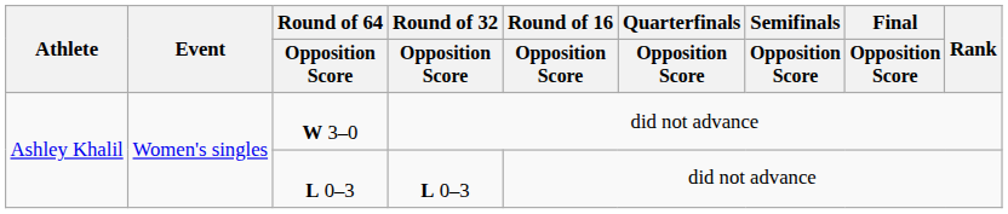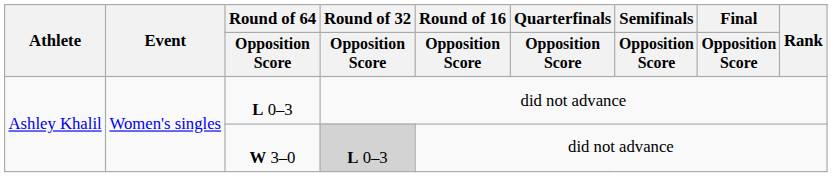row 3 | Round of 64 / Opposition Score: W 3–0 -> L 0–3
row 4 | Round of 64 / Opposition Score: L 0–3 -> W 3–0
row 4 | Round of 32 / Opposition Score: no background -> lightgrey background
